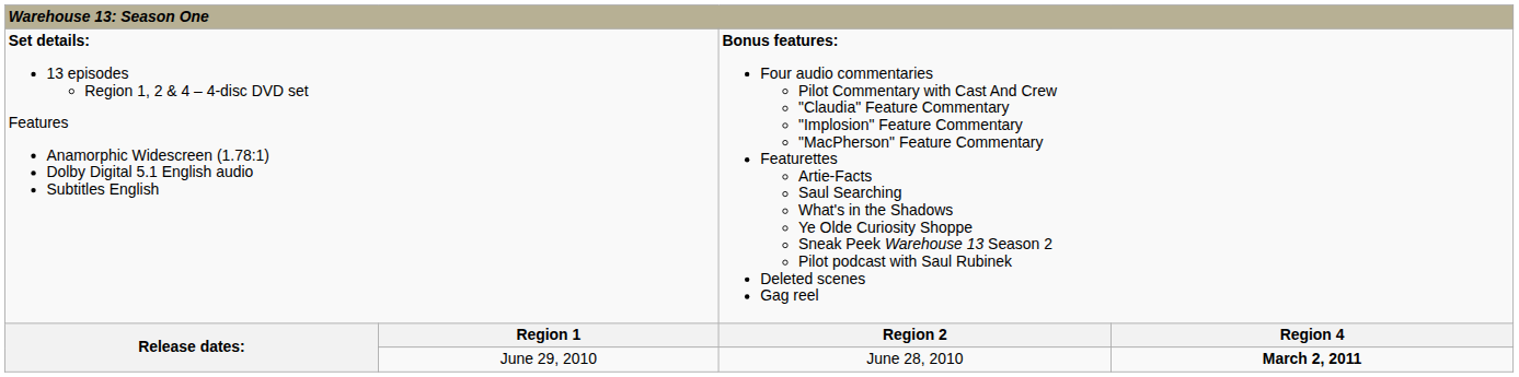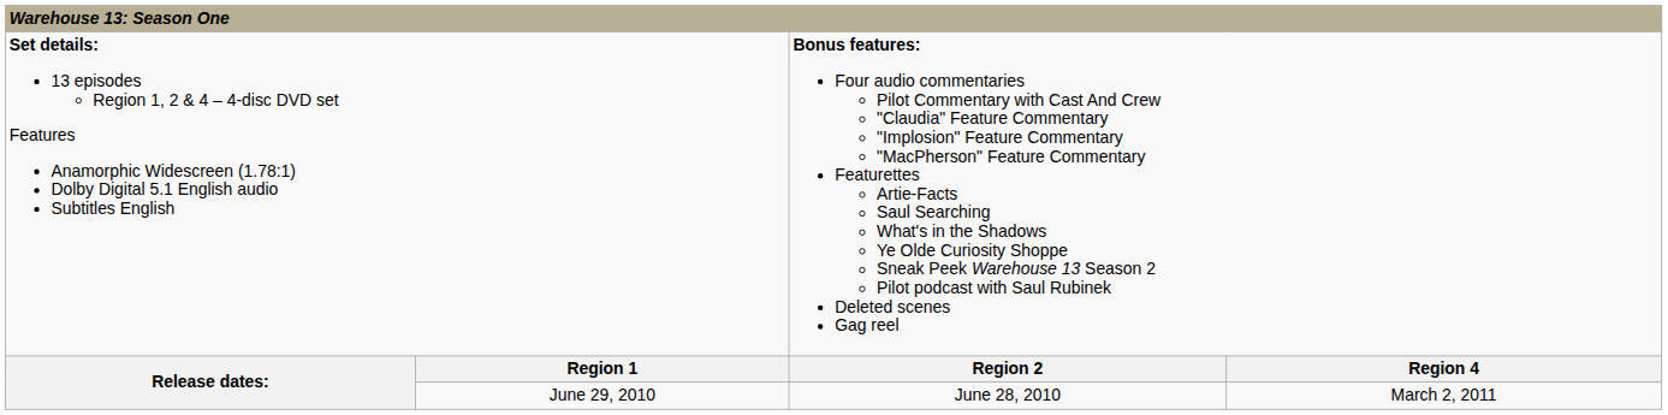Release dates: / June 29, 2010 | column 4: bold -> normal
